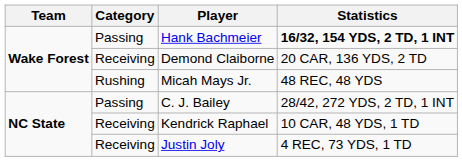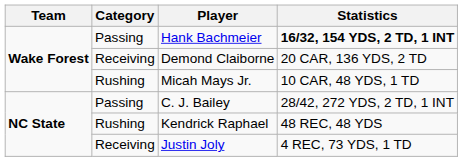Micah Mays Jr. | Statistics: 48 REC, 48 YDS -> 10 CAR, 48 YDS, 1 TD
Kendrick Raphael | Category: Receiving -> Rushing
Kendrick Raphael | Statistics: 10 CAR, 48 YDS, 1 TD -> 48 REC, 48 YDS
